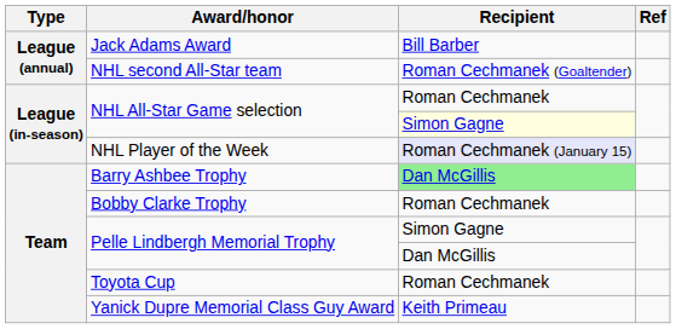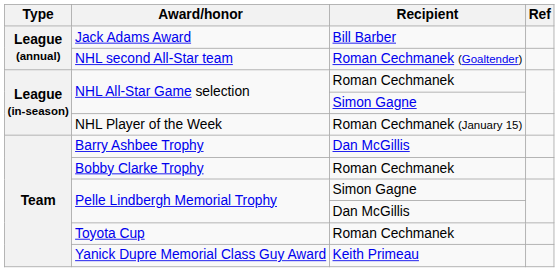NHL All-Star Game selection / Simon Gagne | Recipient: lightyellow background -> no background
NHL Player of the Week | Recipient: lavender background -> no background
Barry Ashbee Trophy | Recipient: lightgreen background -> no background
